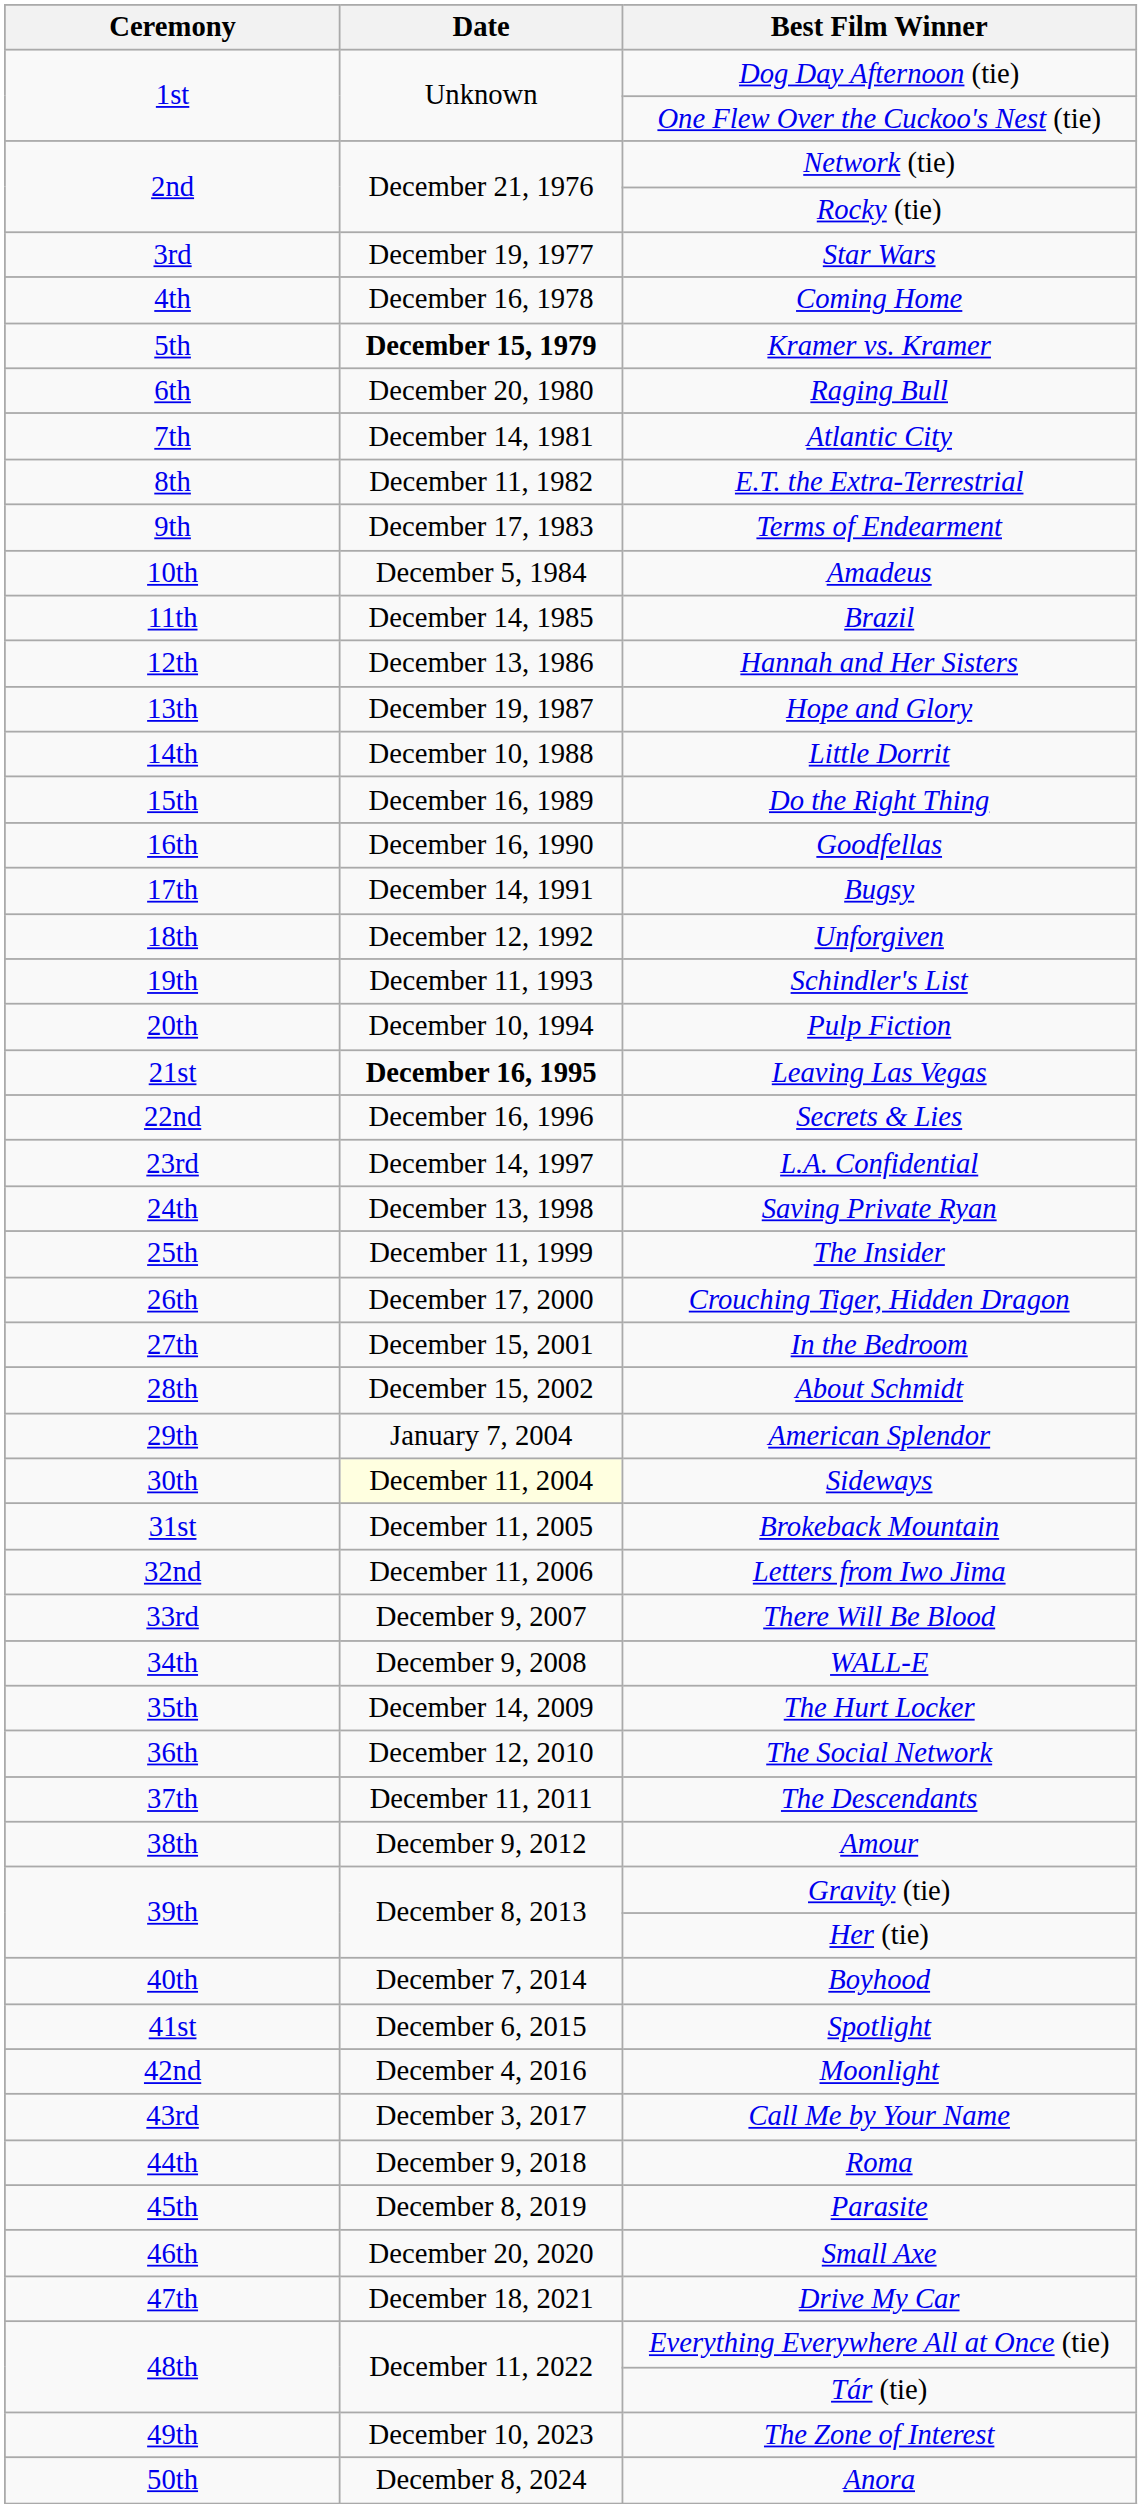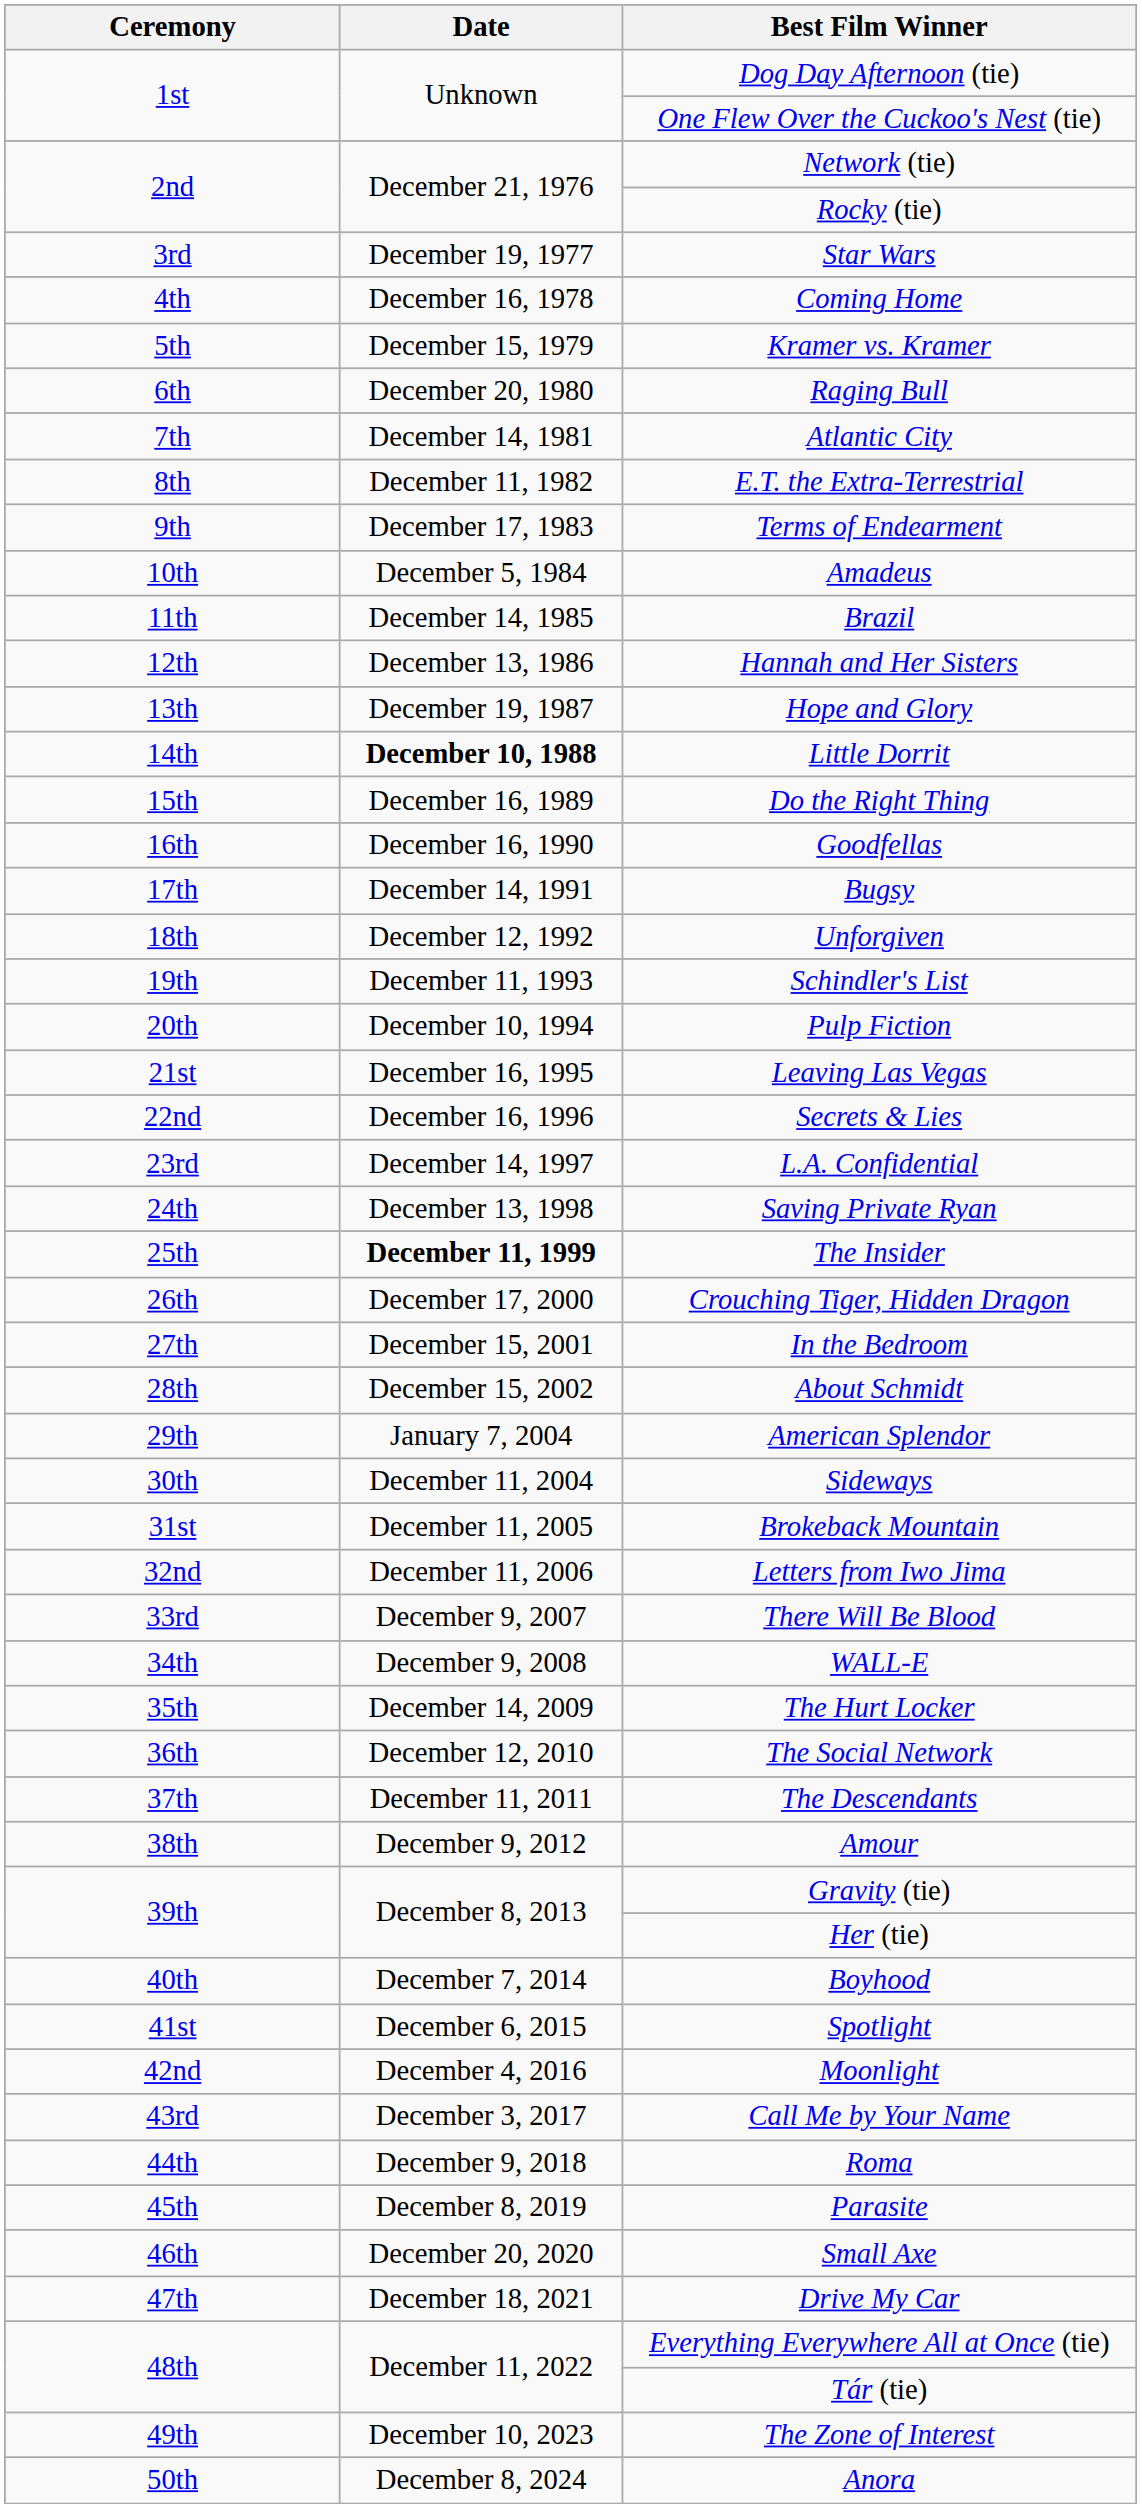Kramer vs. Kramer | Date: bold -> normal
Little Dorrit | Date: normal -> bold
Leaving Las Vegas | Date: bold -> normal
The Insider | Date: normal -> bold
Sideways | Date: lightyellow background -> no background
